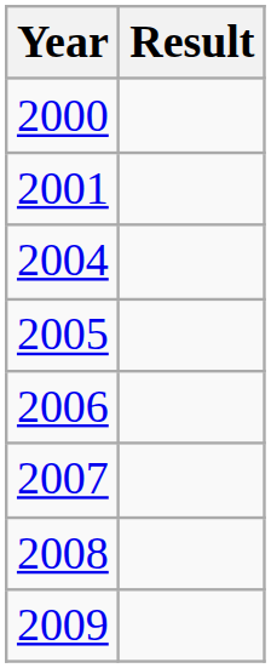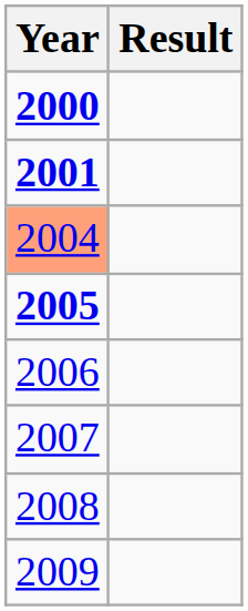2000 | Year: normal -> bold
2001 | Year: normal -> bold
2004 | Year: no background -> lightsalmon background
2005 | Year: normal -> bold
